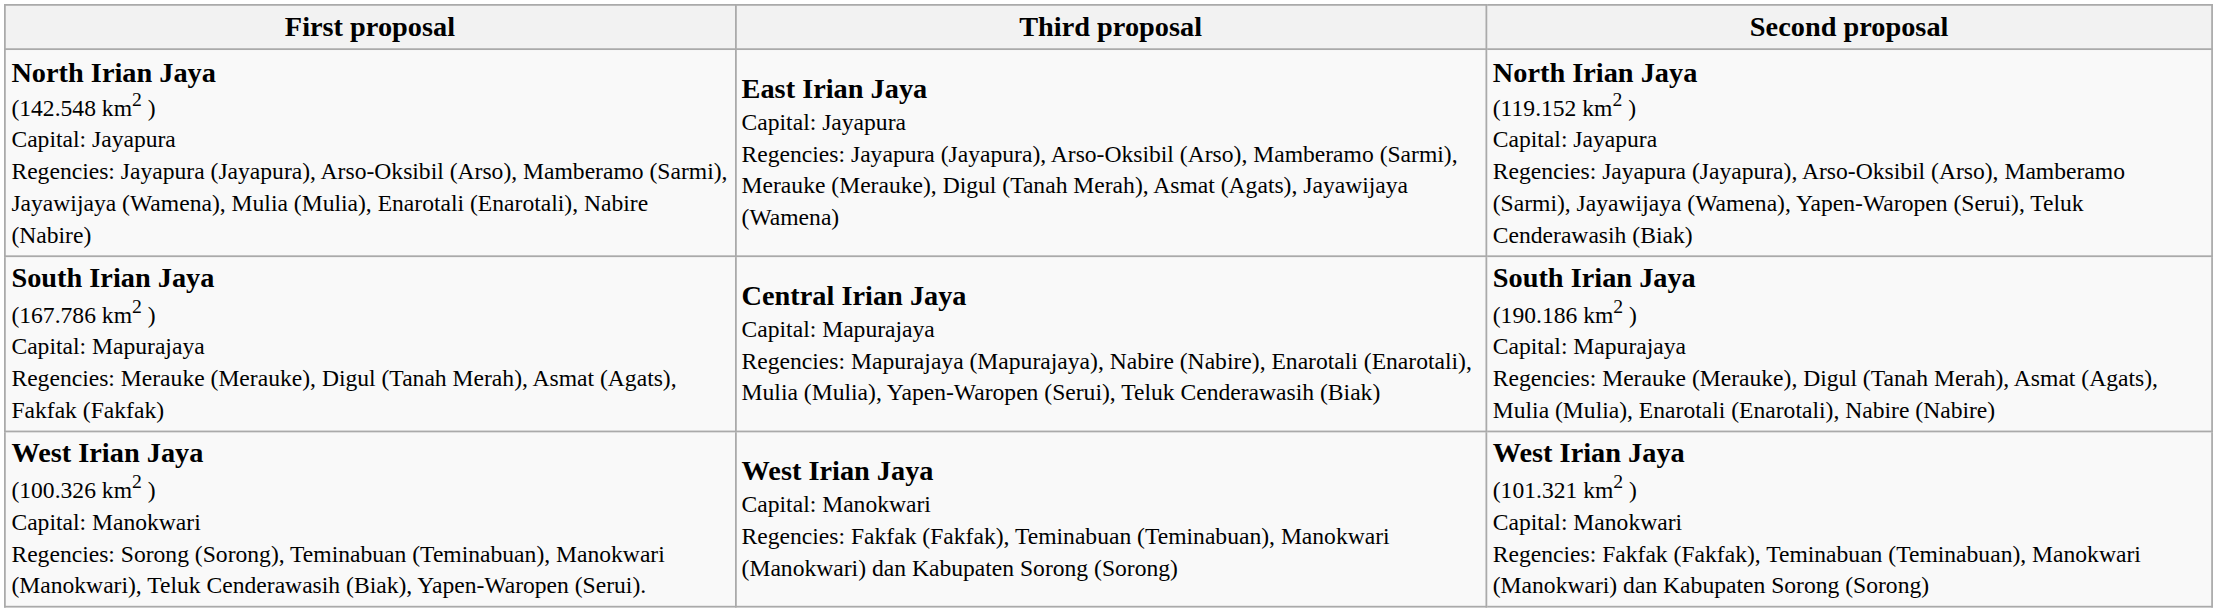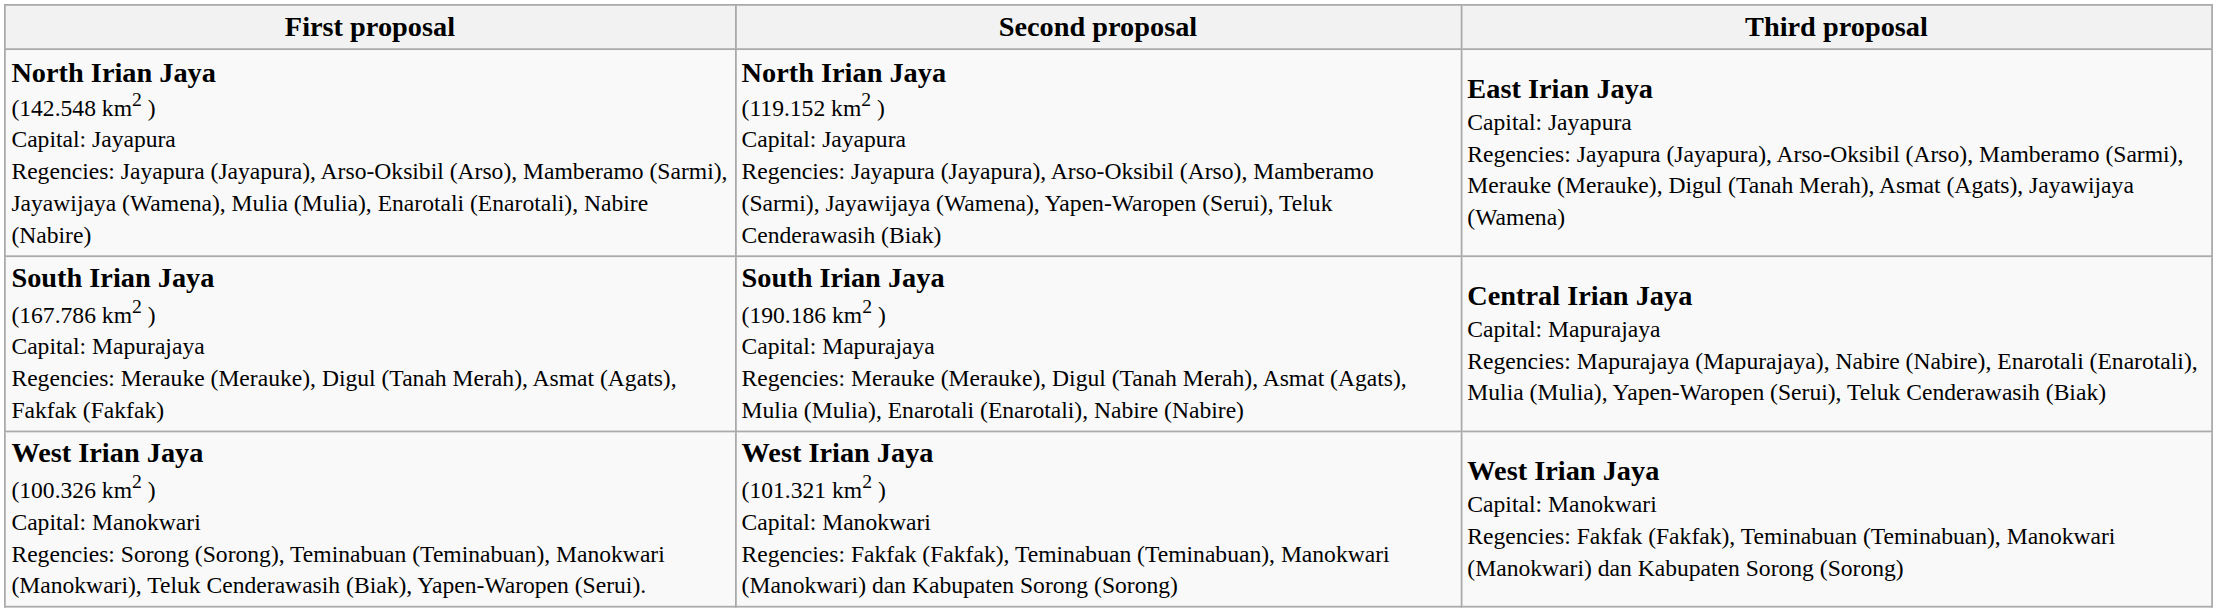columns swapped: Second proposal <-> Third proposal
